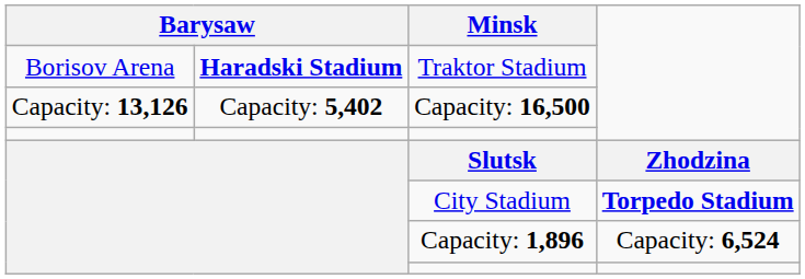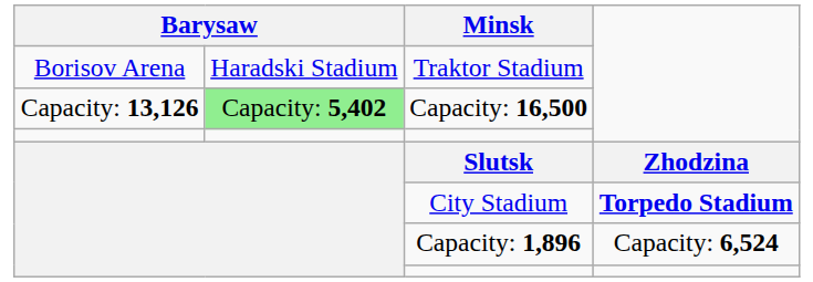Traktor Stadium | column 2: bold -> normal
Capacity: 16,500 | column 2: no background -> lightgreen background
